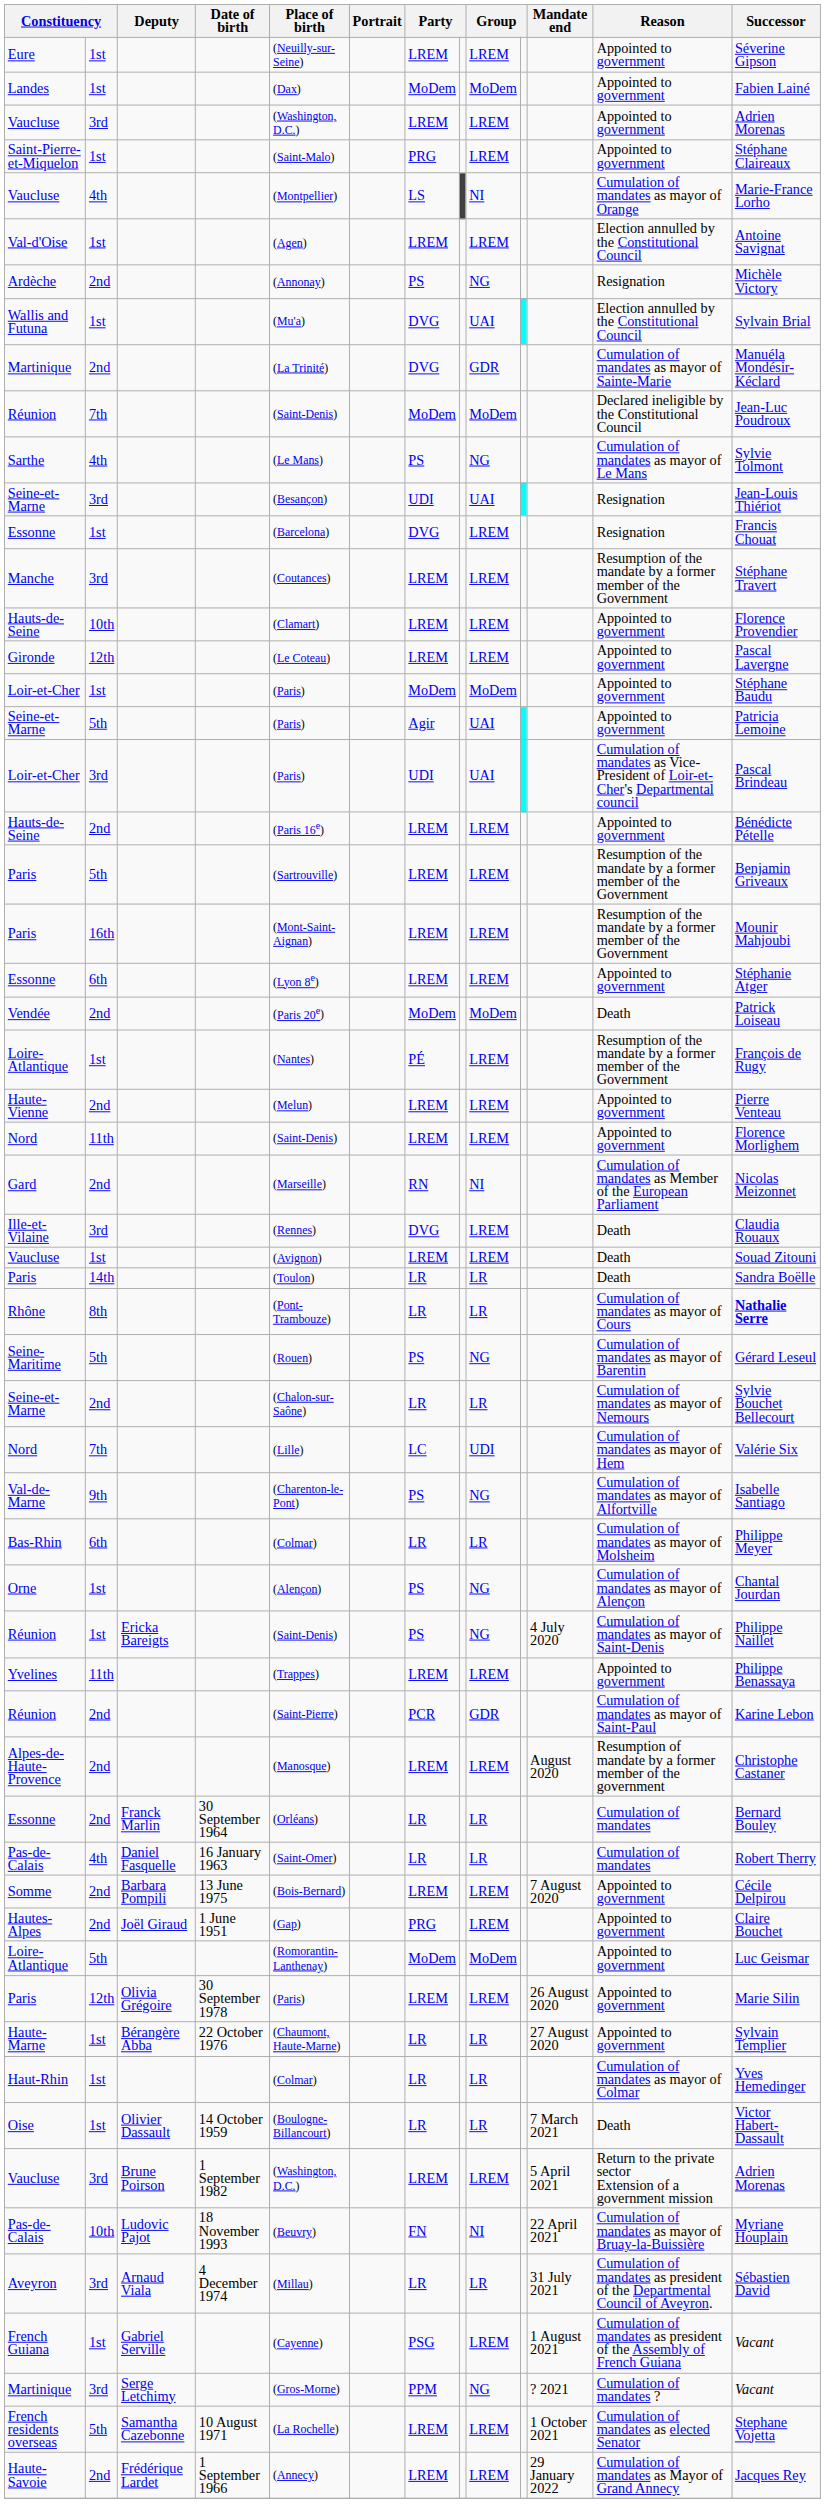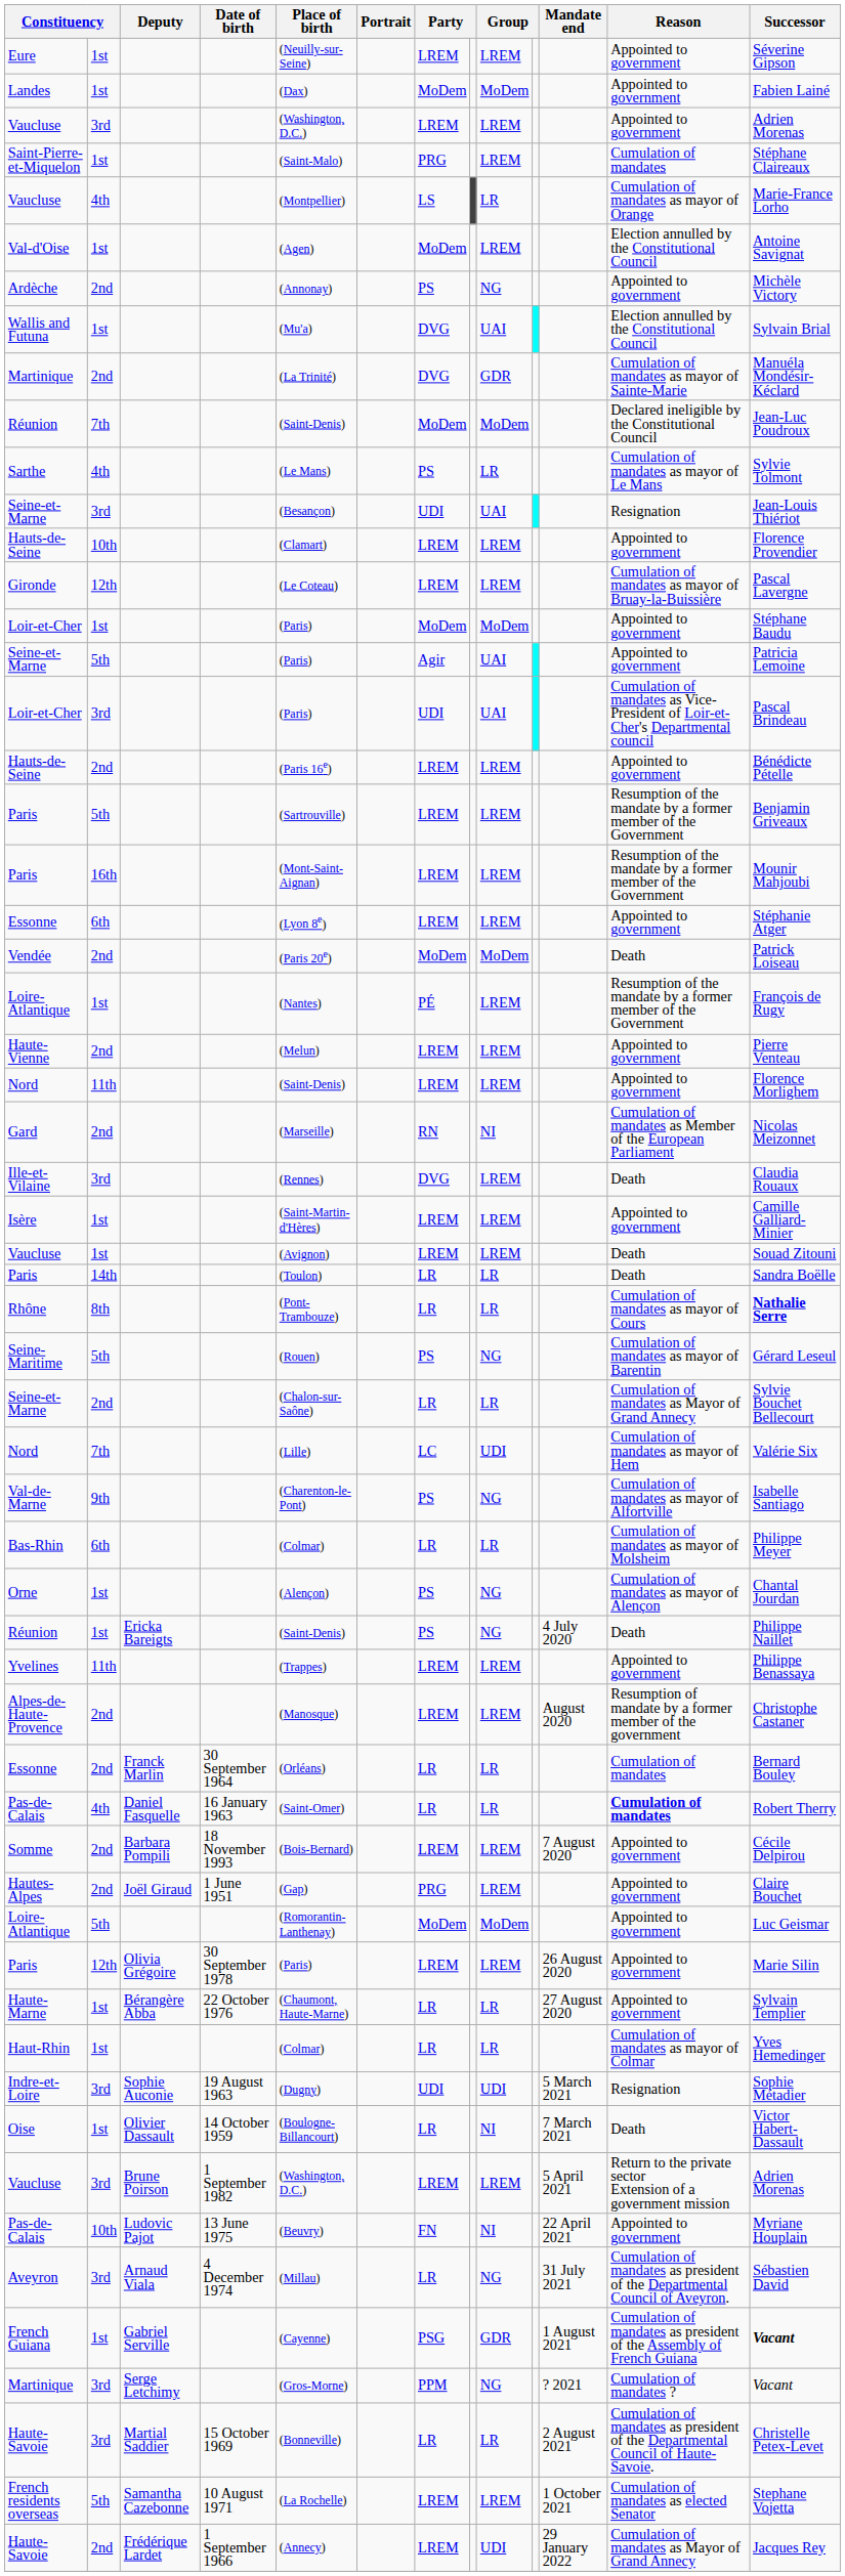Saint-Pierre-et-Miquelon | Reason: Appointed to government -> Cumulation of mandates
Vaucluse / 4th | column 9: NI -> LR
Val-d'Oise | column 7: LREM -> MoDem
Ardèche | Reason: Resignation -> Appointed to government
Sarthe | column 9: NG -> LR
- row: Essonne | 1st | (Barcelona) | DVG | LREM | Resignation | Francis Chouat
- row: Manche | 3rd | (Coutances) | LREM | LREM | Resumption of the mandate by a former member of the Government | Stéphane Travert
Gironde | Reason: Appointed to government -> Cumulation of mandates as mayor of Bruay-la-Buissière
+ row: Isère | 1st | (Saint-Martin-d'Hères) | LREM | LREM | Appointed to government | Camille Galliard-Minier
Seine-et-Marne / 2nd | Reason: Cumulation of mandates as mayor of Nemours -> Cumulation of mandates as Mayor of Grand Annecy
Réunion / 1st | Reason: Cumulation of mandates as mayor of Saint-Denis -> Death
- row: Réunion | 2nd | (Saint-Pierre) | PCR | GDR | Cumulation of mandates as mayor of Saint-Paul | Karine Lebon
Pas-de-Calais / 4th | Reason: normal -> bold
Somme | Date of birth: 13 June 1975 -> 18 November 1993
+ row: Indre-et-Loire | 3rd | Sophie Auconie | 19 August 1963 | (Dugny) | UDI | UDI | 5 March 2021 | Resignation | Sophie Métadier
Oise | column 9: LR -> NI
Pas-de-Calais / 10th | Date of birth: 18 November 1993 -> 13 June 1975
Pas-de-Calais / 10th | Reason: Cumulation of mandates as mayor of Bruay-la-Buissière -> Appointed to government
Aveyron | column 9: LR -> NG
French Guiana | column 9: LREM -> GDR
French Guiana | Successor: normal -> bold
+ row: Haute-Savoie | 3rd | Martial Saddier | 15 October 1969 | (Bonneville) | LR | LR | 2 August 2021 | Cumulation of mandates as president of the Departmental Council of Haute-Savoie. | Christelle Petex-Levet
Haute-Savoie / 2nd | column 9: LREM -> UDI
